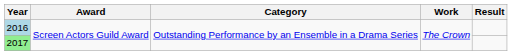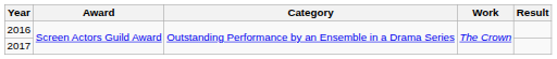2016 | Year: lightblue background -> no background
2017 | Year: lightgreen background -> no background
